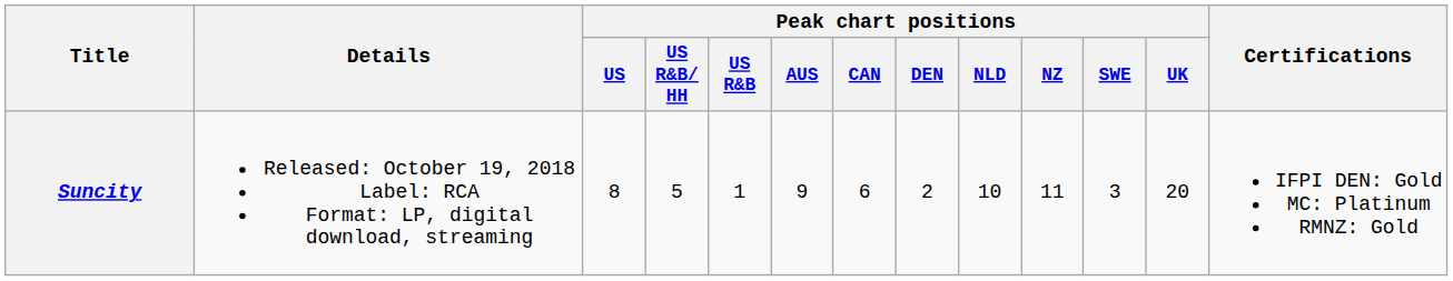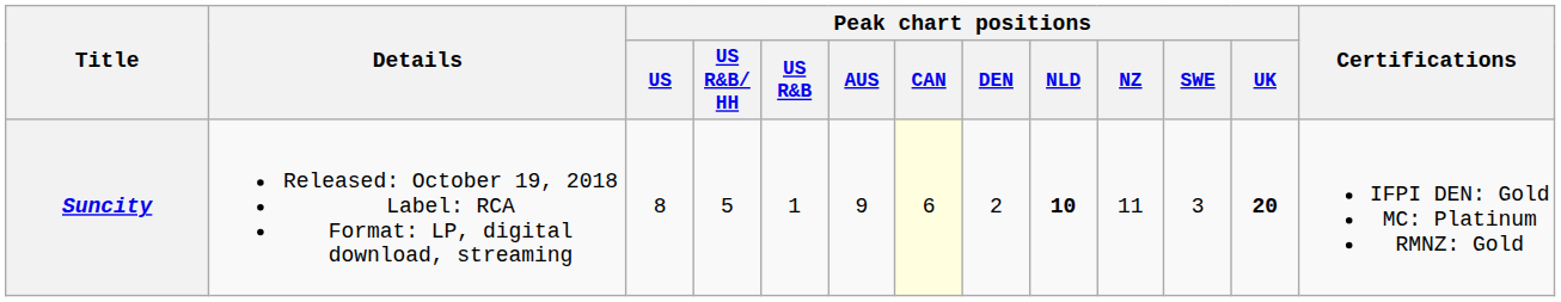Suncity | Peak chart positions / CAN: no background -> lightyellow background
Suncity | Peak chart positions / NLD: normal -> bold
Suncity | Peak chart positions / UK: normal -> bold
